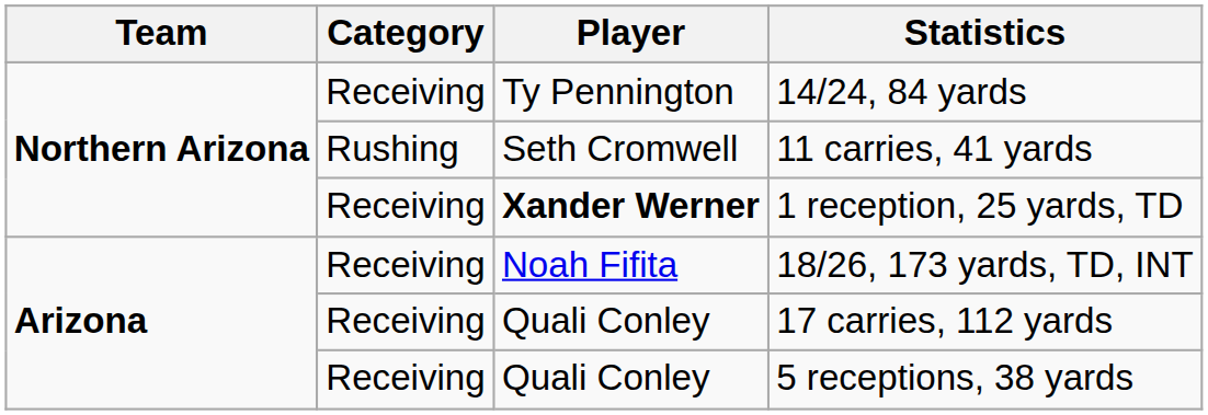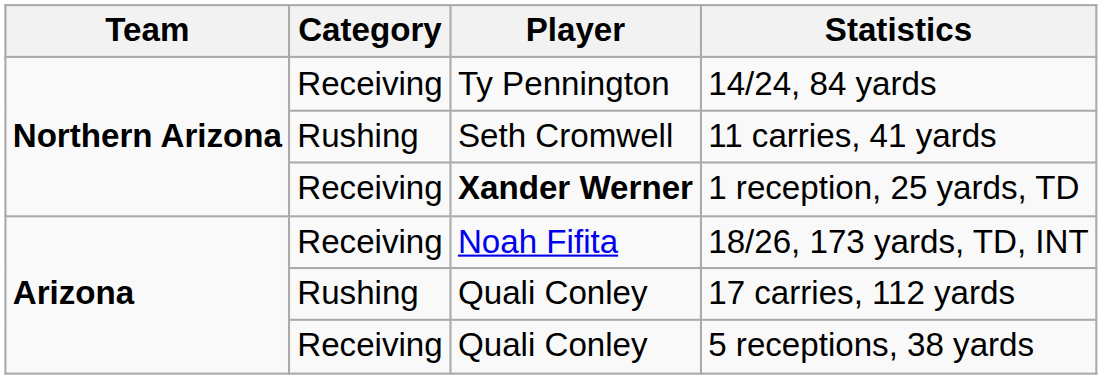17 carries, 112 yards | Category: Receiving -> Rushing
